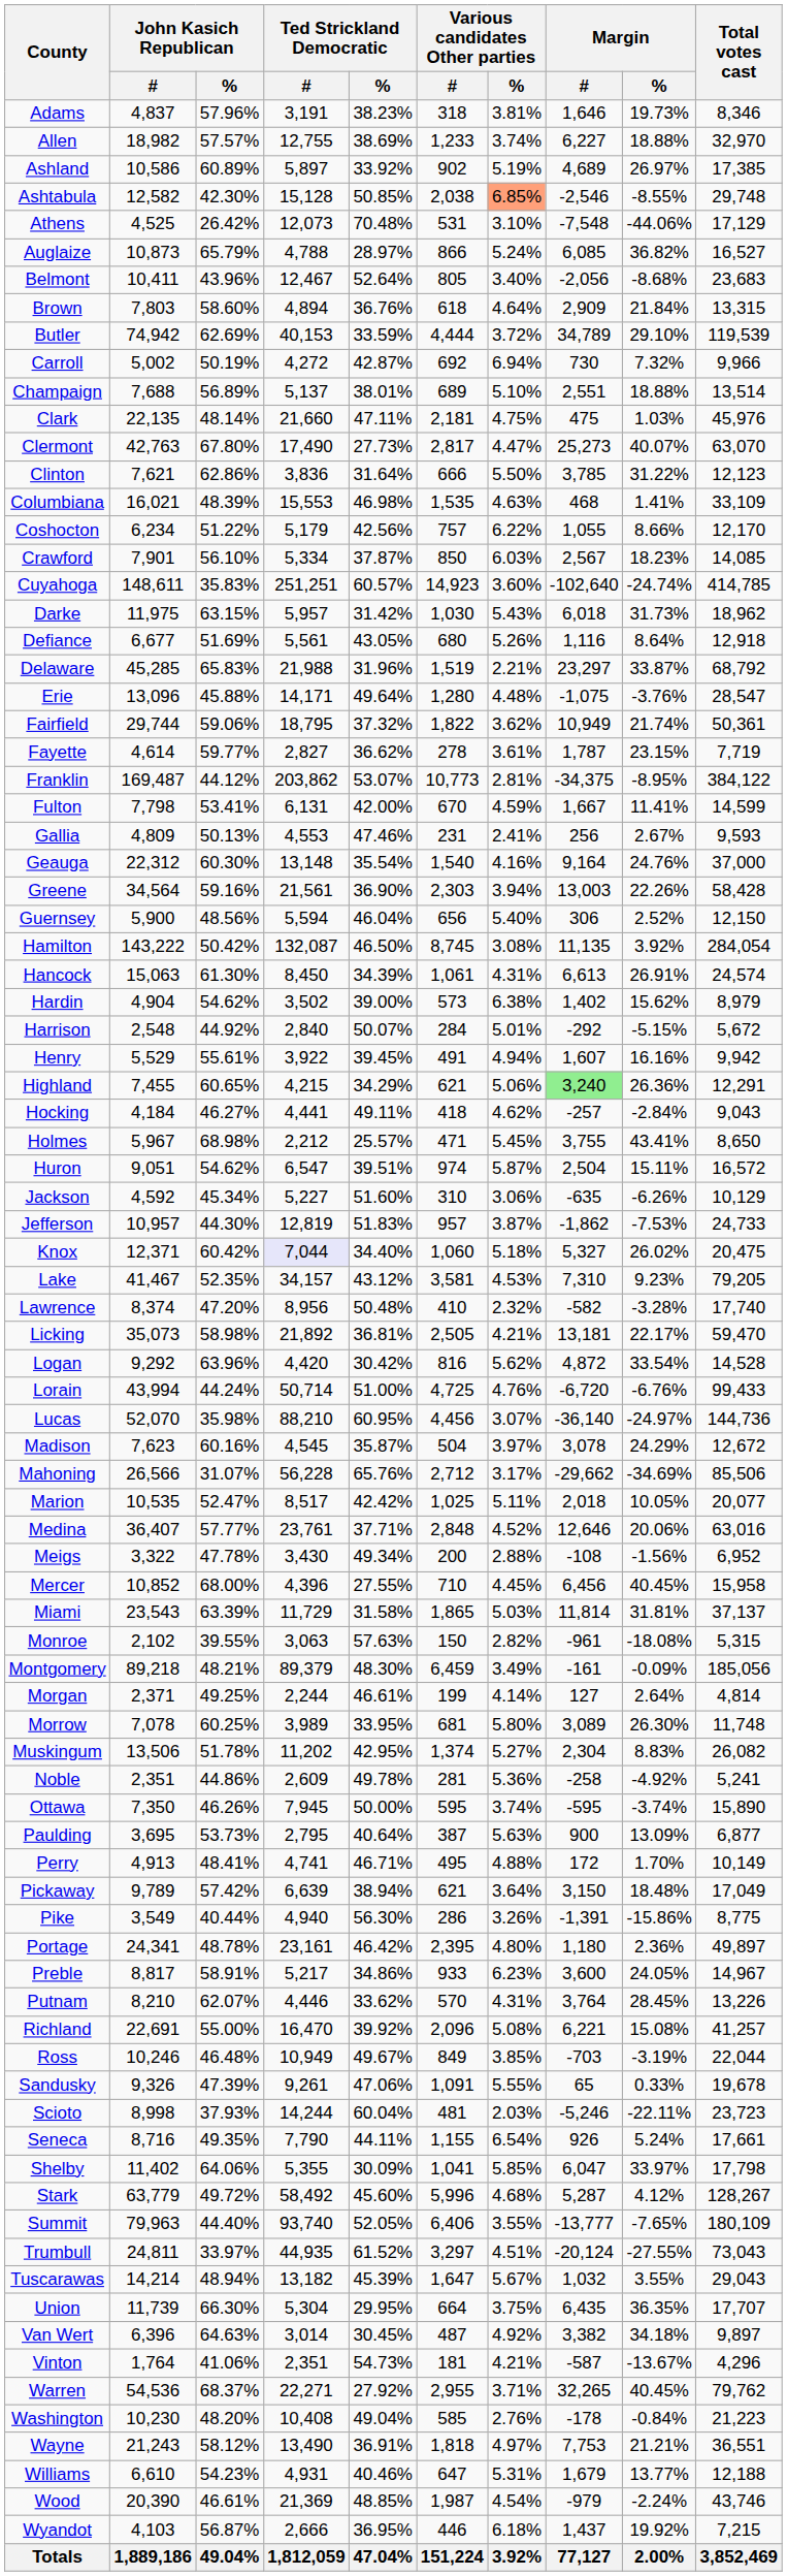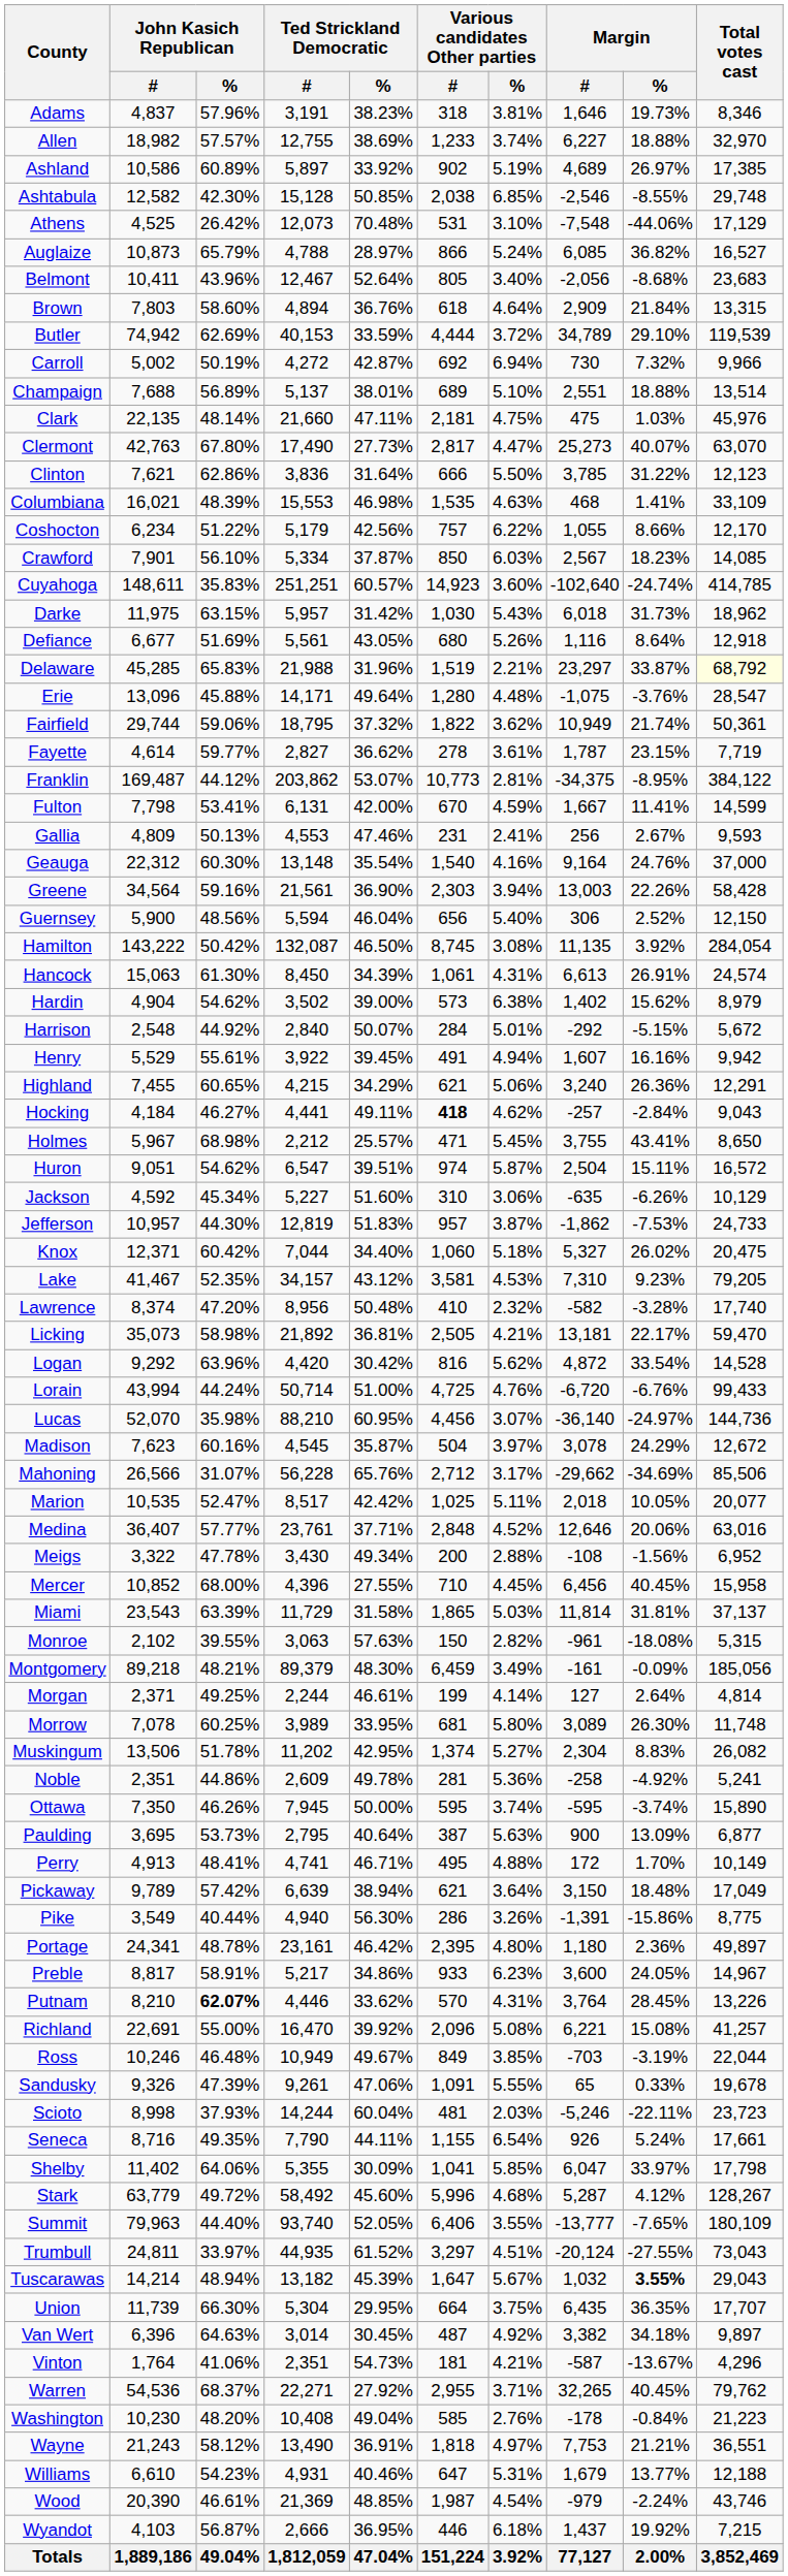Ashtabula | Various candidates Other parties / %: lightsalmon background -> no background
Delaware | Total votes cast: no background -> lightyellow background
Highland | Margin / #: lightgreen background -> no background
Hocking | Various candidates Other parties / #: normal -> bold
Knox | Ted Strickland Democratic / #: lavender background -> no background
Putnam | John Kasich Republican / %: normal -> bold
Tuscarawas | Margin / %: normal -> bold
